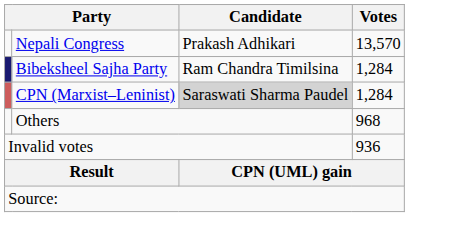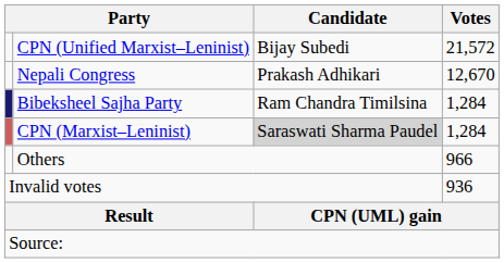+ row: CPN (Unified Marxist–Leninist) | Bijay Subedi | 21,572
Nepali Congress | Votes: 13,570 -> 12,670
Others | Votes: 968 -> 966
